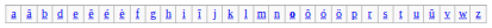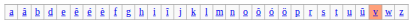a | column 19: bold -> normal
a | column 29: no background -> lightsalmon background
